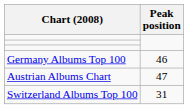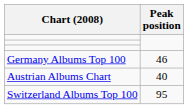row 6 | Peak position: 47 -> 40
row 7 | Peak position: 31 -> 95
